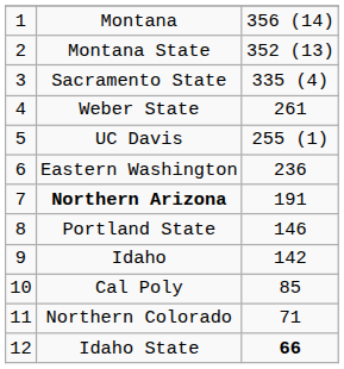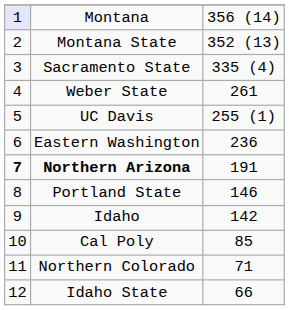Montana | column 1: no background -> lavender background
Northern Arizona | column 1: normal -> bold
Idaho State | column 3: bold -> normal
